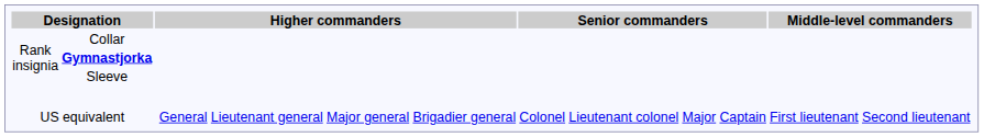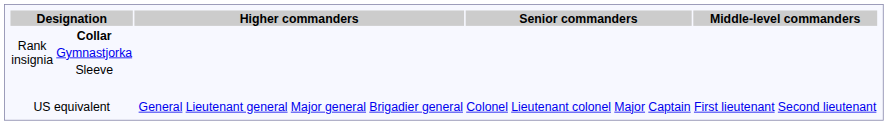Collar | column 2: normal -> bold
Gymnastjorka | column 2: bold -> normal
